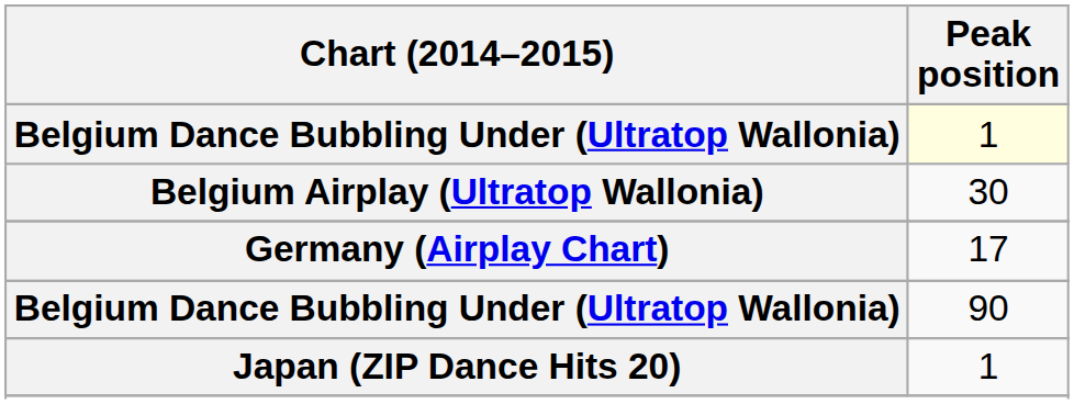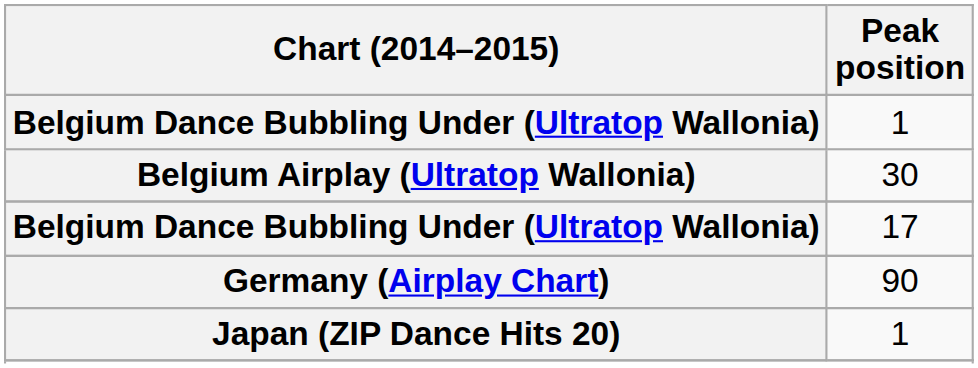row 2 | Peak position: lightyellow background -> no background
row 4 | Chart (2014–2015): Germany (Airplay Chart) -> Belgium Dance Bubbling Under (Ultratop Wallonia)
row 5 | Chart (2014–2015): Belgium Dance Bubbling Under (Ultratop Wallonia) -> Germany (Airplay Chart)
